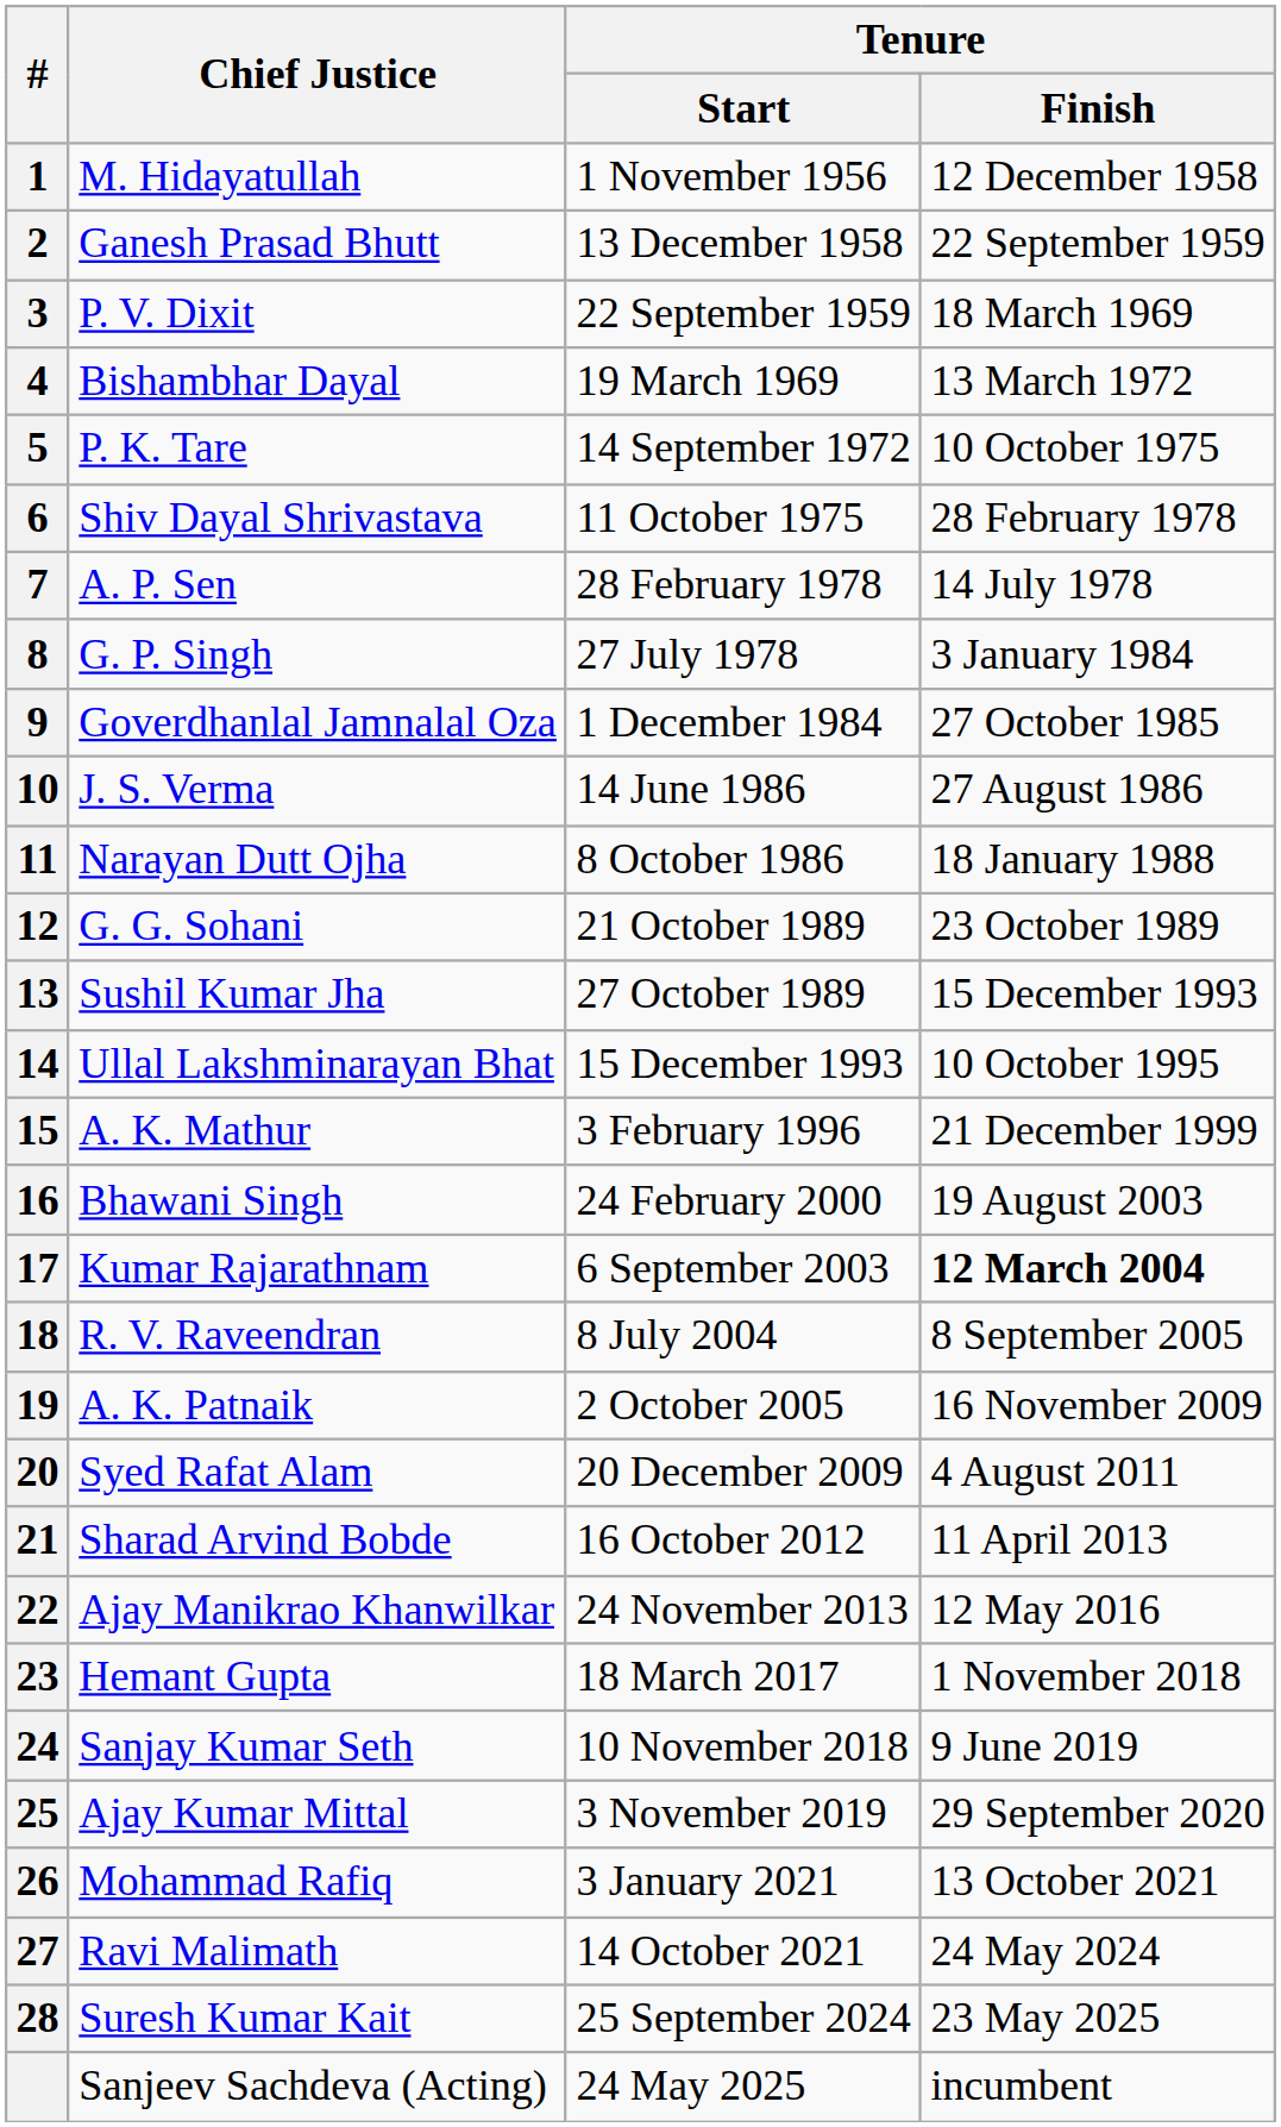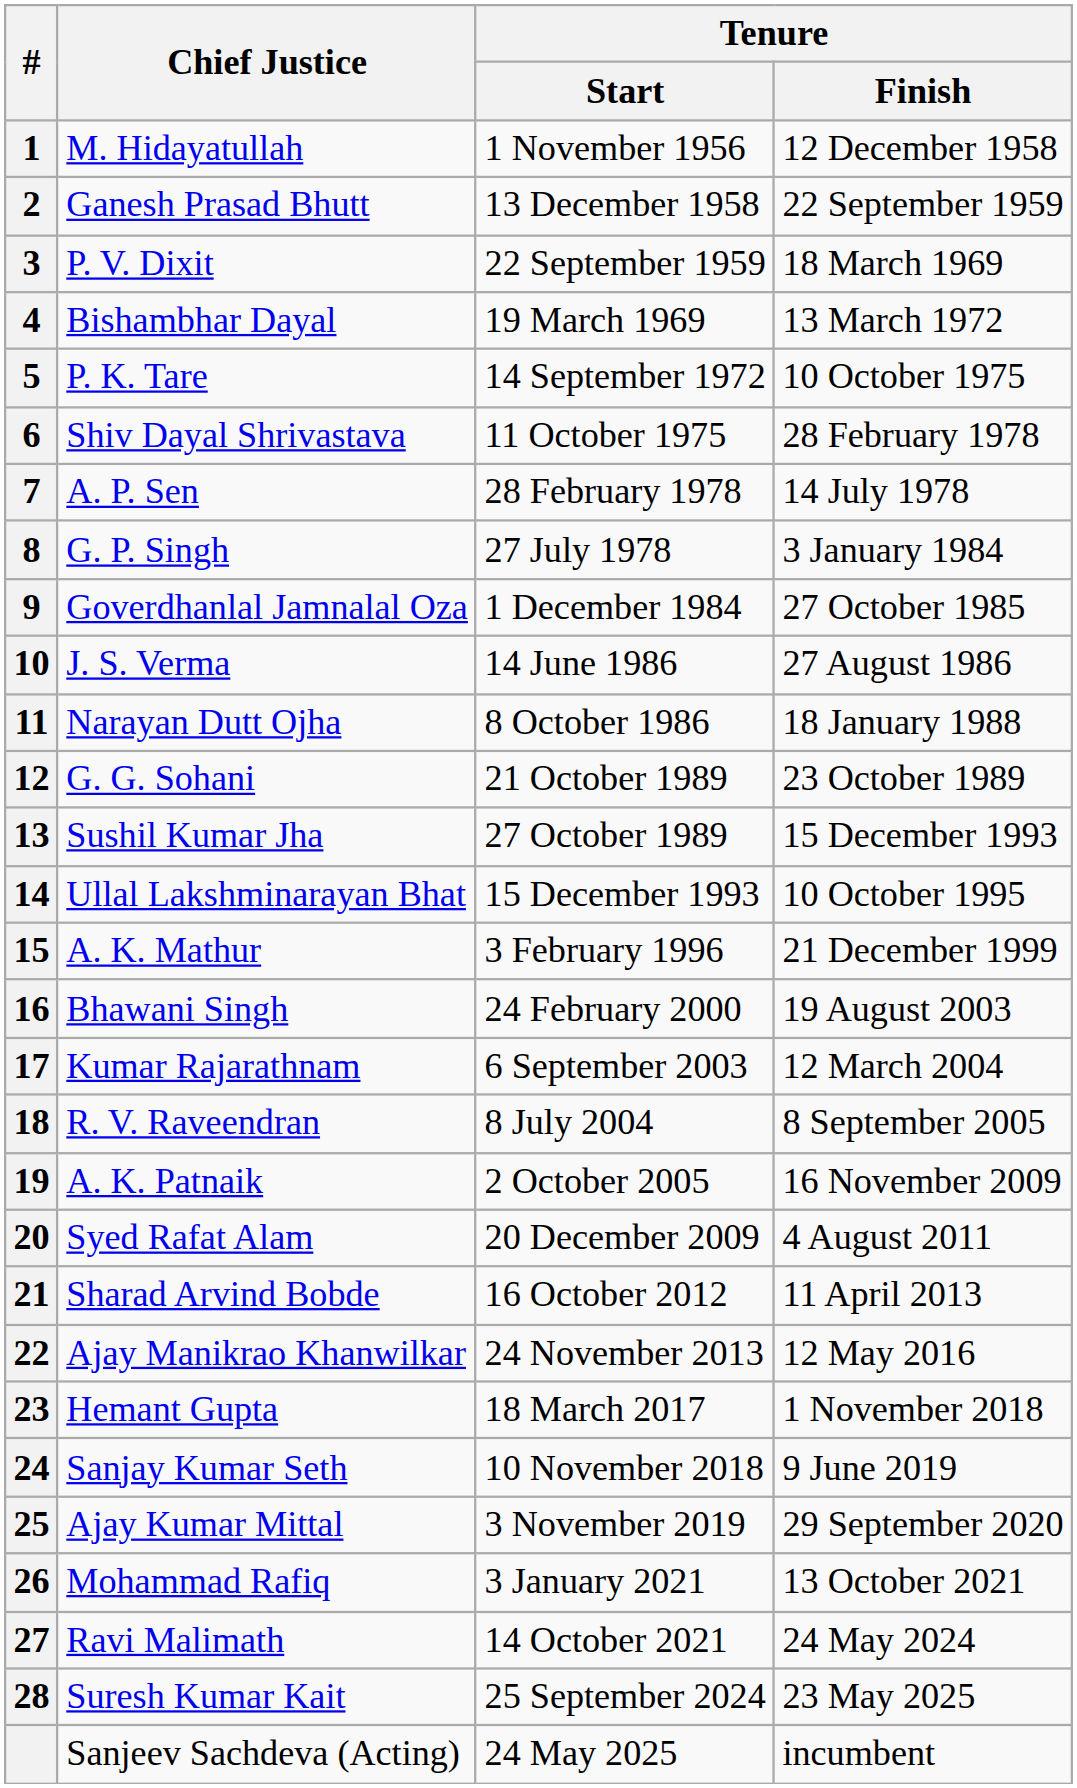Kumar Rajarathnam | Tenure / Finish: bold -> normal
